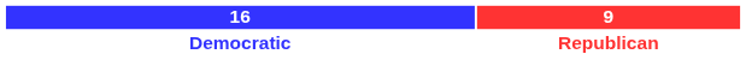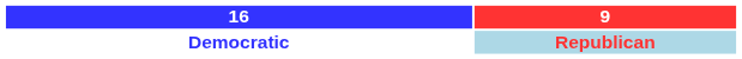Democratic | column 2: no background -> lightblue background
